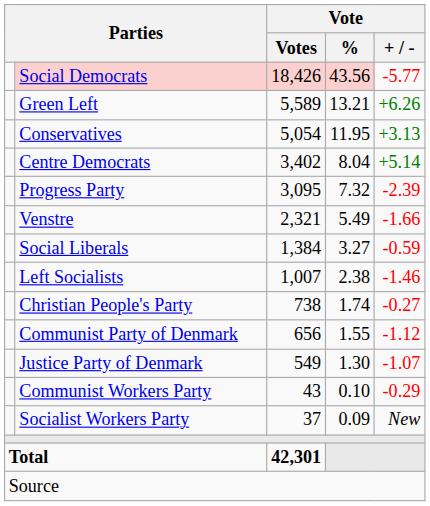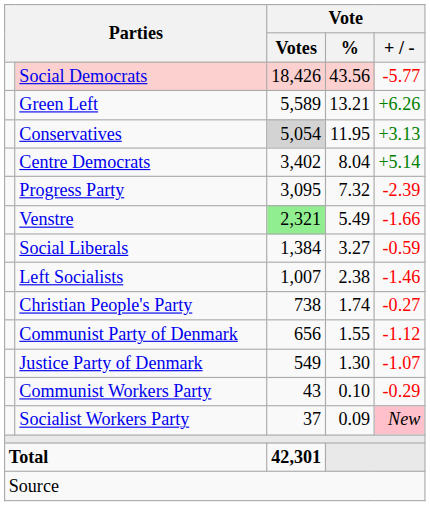Conservatives | Vote / Votes: no background -> lightgrey background
Venstre | Vote / Votes: no background -> lightgreen background
Socialist Workers Party | Vote / + / -: no background -> pink background
